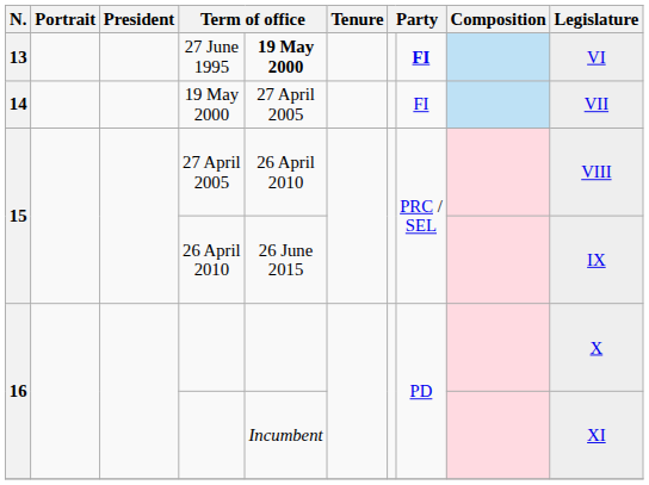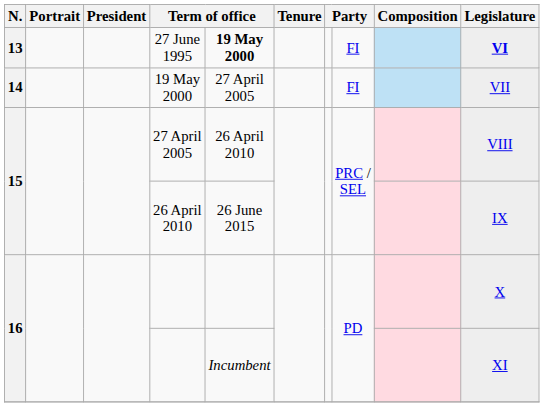27 June 1995 | column 8: bold -> normal
27 June 1995 | Legislature: normal -> bold
